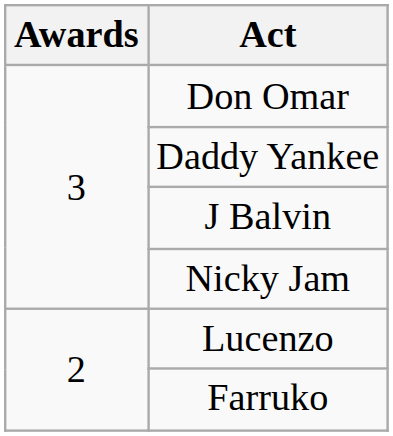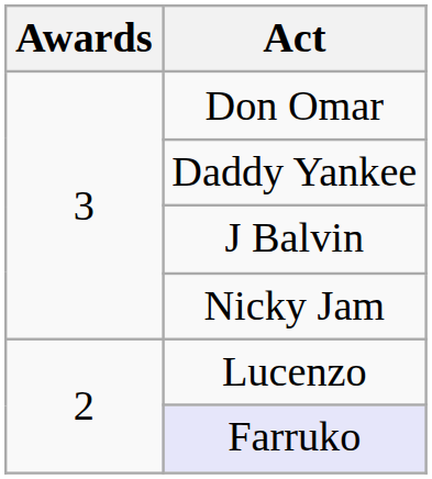Farruko | Act: no background -> lavender background
